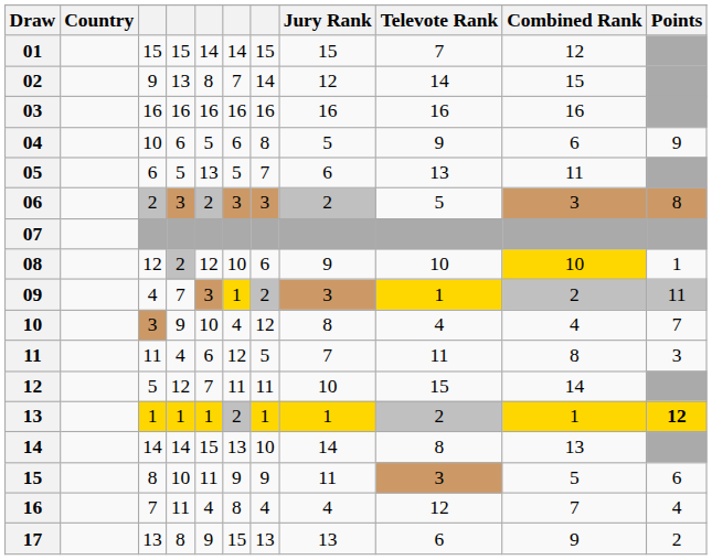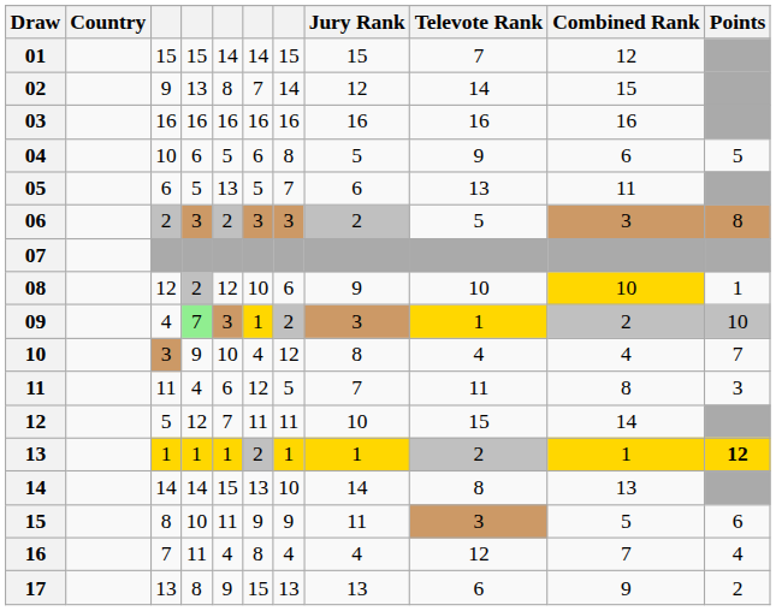04 | Points: 9 -> 5
09 | column 4: no background -> lightgreen background
09 | Points: 11 -> 10
